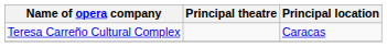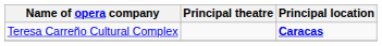Teresa Carreño Cultural Complex | Principal location: normal -> bold
